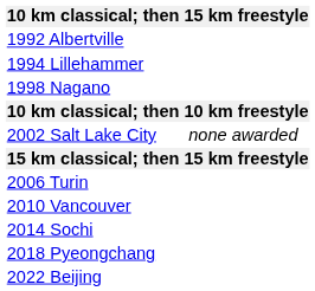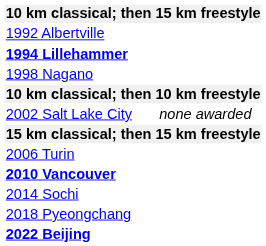1994 Lillehammer | column 1: normal -> bold
2010 Vancouver | column 1: normal -> bold
2022 Beijing | column 1: normal -> bold
